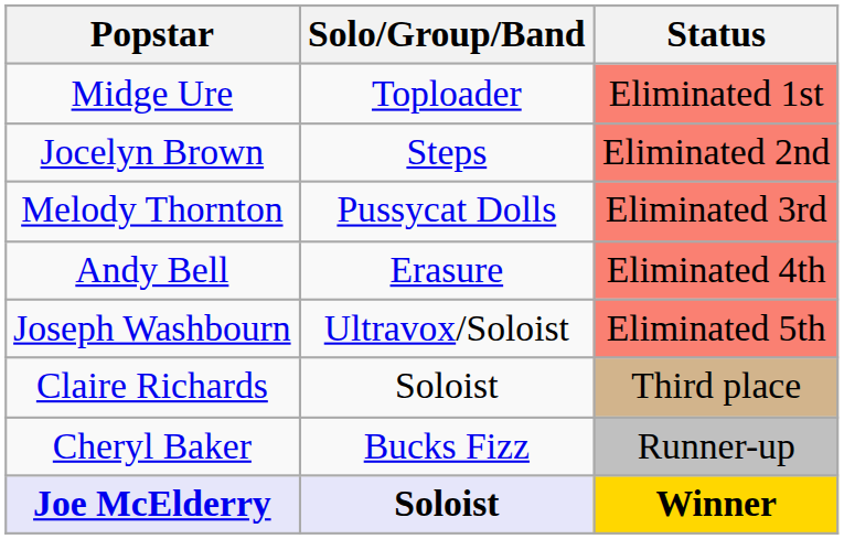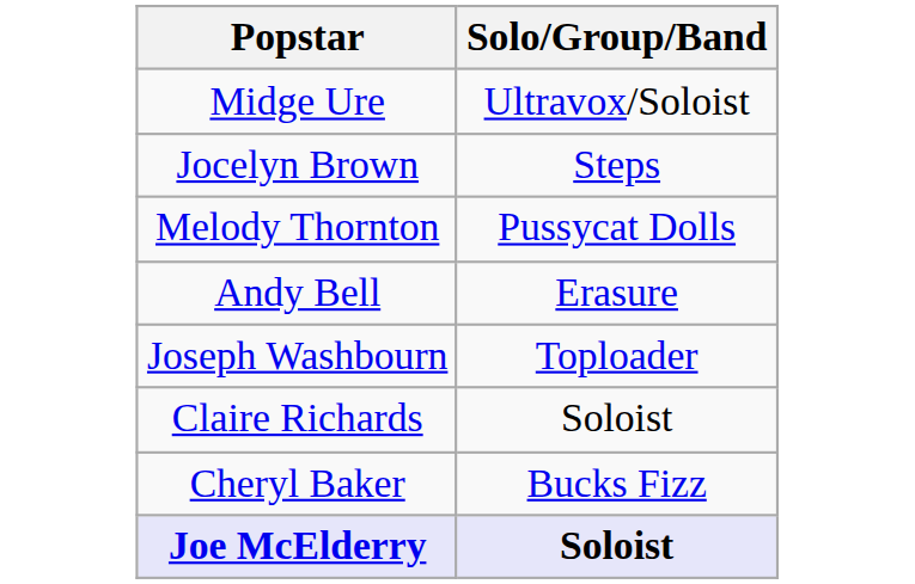- column: Status | Eliminated 1st | Eliminated 2nd | Eliminated 3rd | Eliminated 4th | Eliminated 5th | Third place | Runner-up | Winner
Midge Ure | Solo/Group/Band: Toploader -> Ultravox/Soloist
Joseph Washbourn | Solo/Group/Band: Ultravox/Soloist -> Toploader
